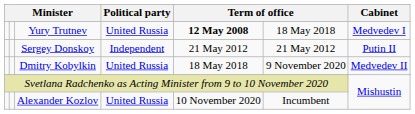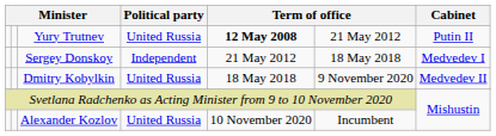Yury Trutnev | column 6: 18 May 2018 -> 21 May 2012
Yury Trutnev | Cabinet: Medvedev I -> Putin II
Sergey Donskoy | column 6: 21 May 2012 -> 18 May 2018
Sergey Donskoy | Cabinet: Putin II -> Medvedev I
